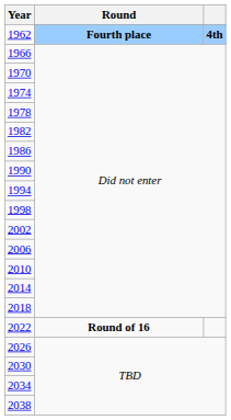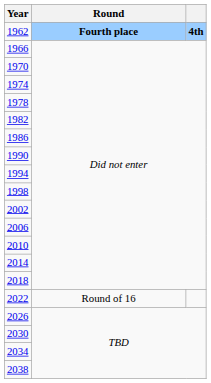2022 | Round: bold -> normal
